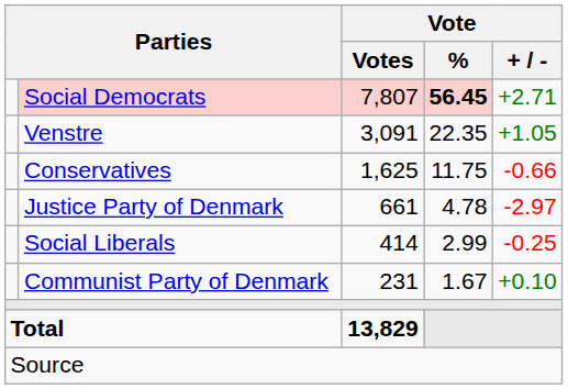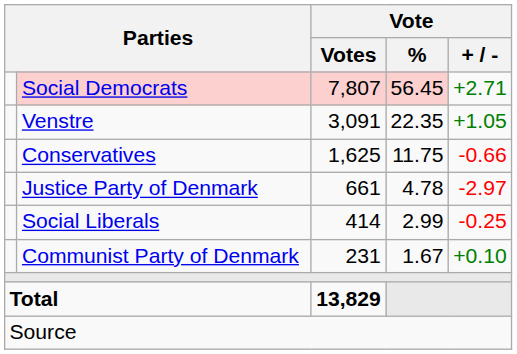Social Democrats | Vote / %: bold -> normal
